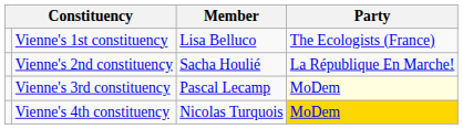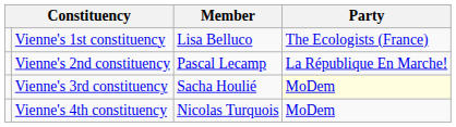Vienne's 2nd constituency | Member: Sacha Houlié -> Pascal Lecamp
Vienne's 3rd constituency | Member: Pascal Lecamp -> Sacha Houlié
Vienne's 4th constituency | Party: gold background -> no background
